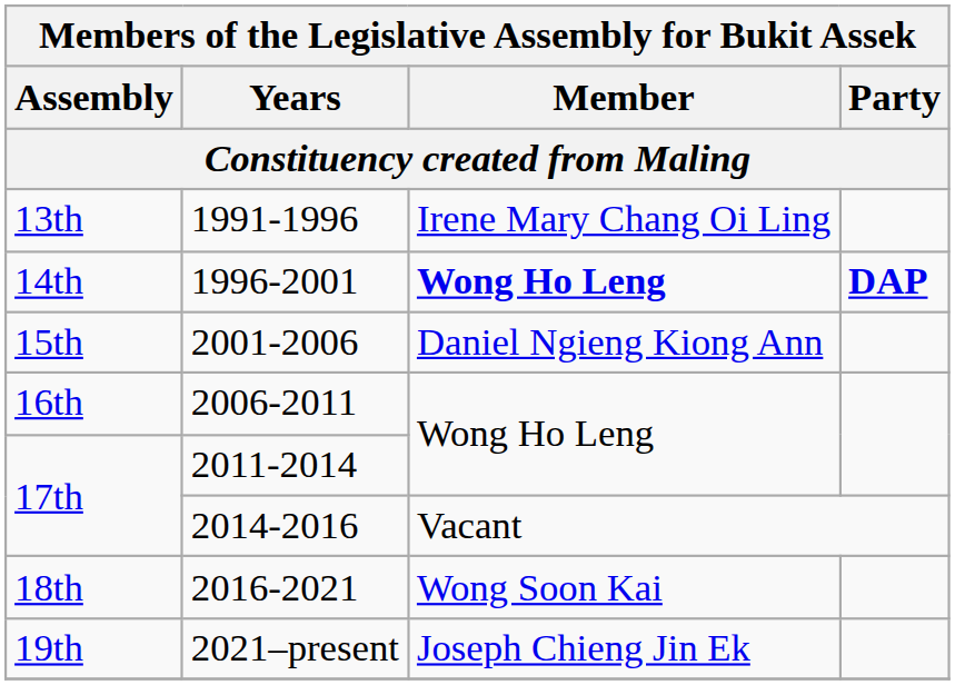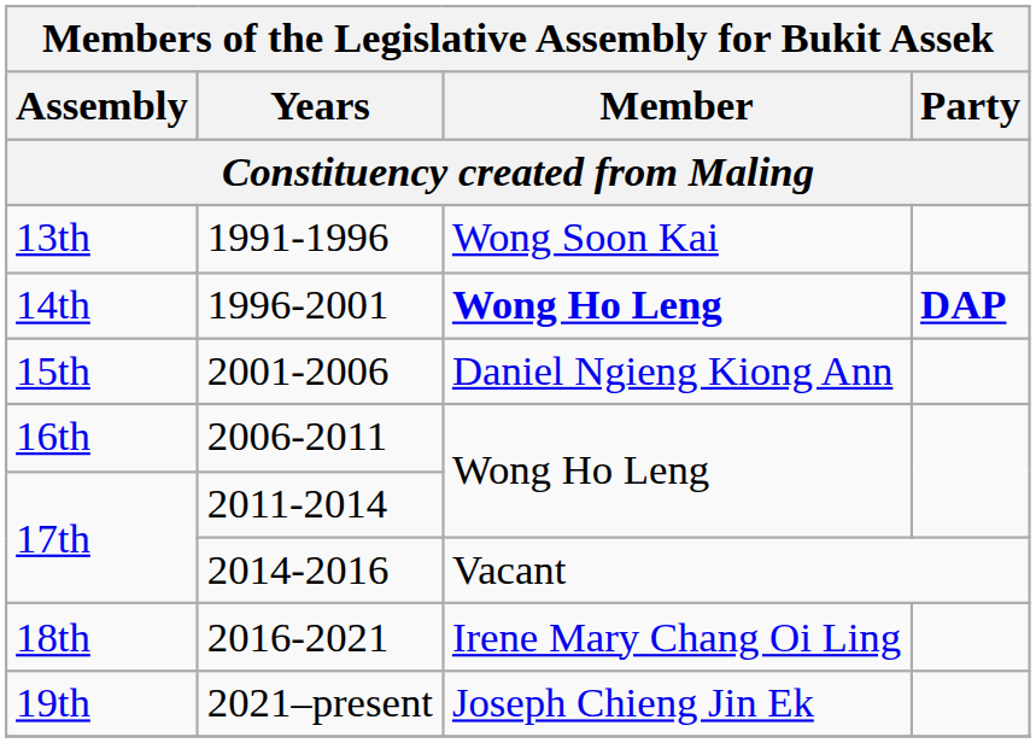1991-1996 | Member: Irene Mary Chang Oi Ling -> Wong Soon Kai
2016-2021 | Member: Wong Soon Kai -> Irene Mary Chang Oi Ling
